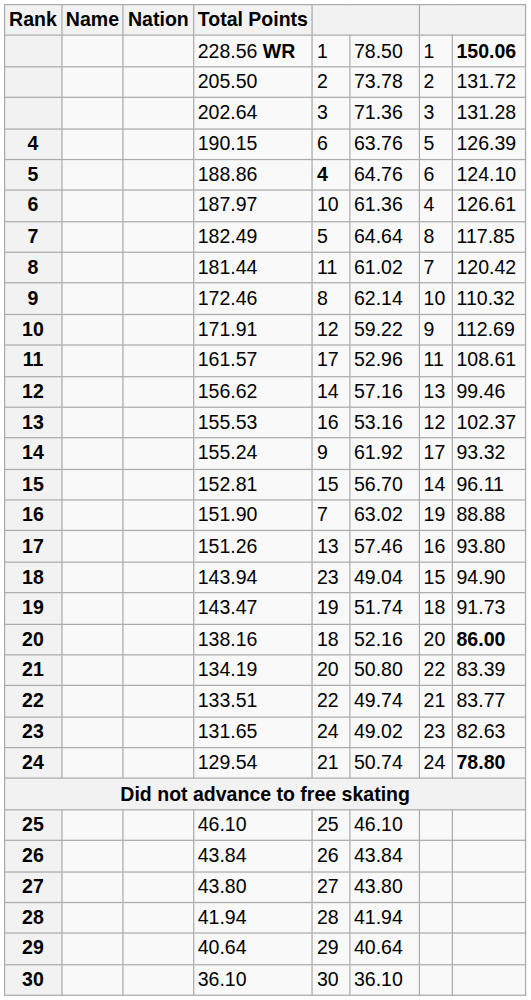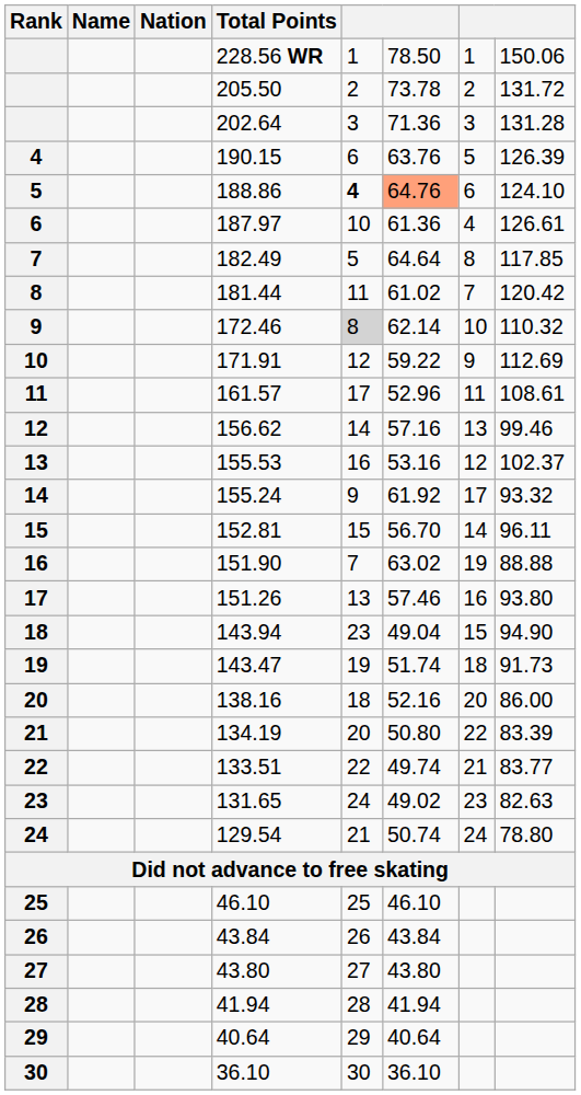228.56 WR | column 8: bold -> normal
188.86 | column 6: no background -> lightsalmon background
172.46 | column 5: no background -> lightgrey background
138.16 | column 8: bold -> normal
129.54 | column 8: bold -> normal
